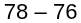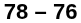row 1 | column 1: normal -> bold
